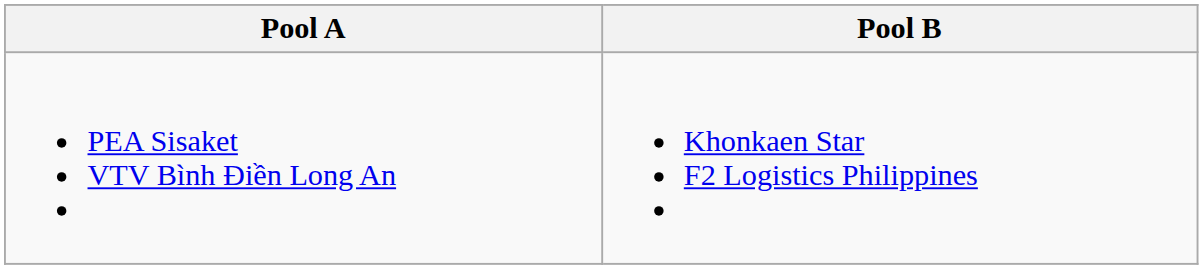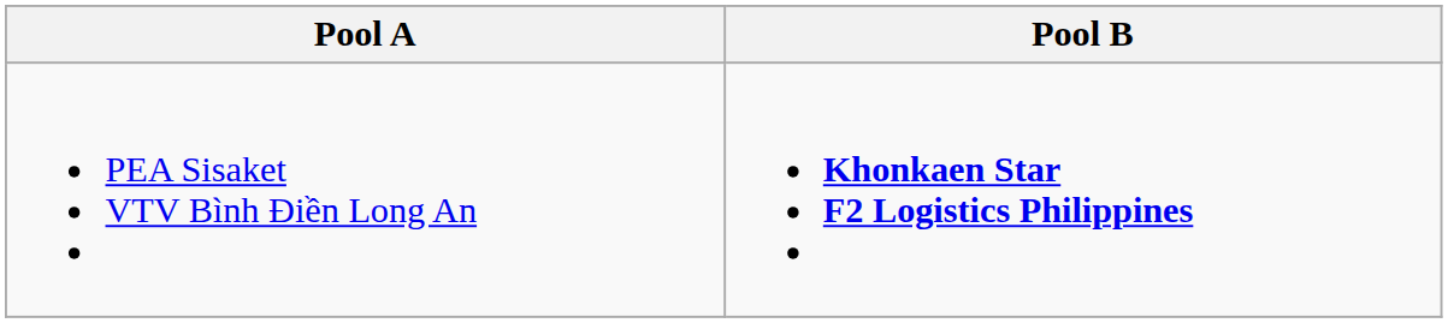PEA Sisaket VTV Bình Điền Long An | Pool B: normal -> bold
